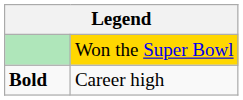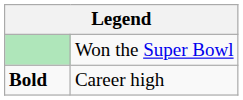row 2 | column 2: gold background -> no background
